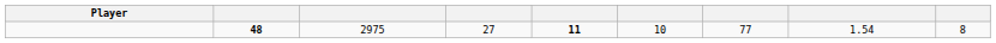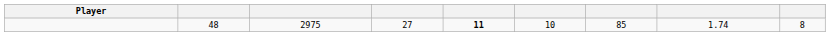row 2 | column 2: bold -> normal
row 2 | column 7: 77 -> 85
row 2 | column 8: 1.54 -> 1.74
